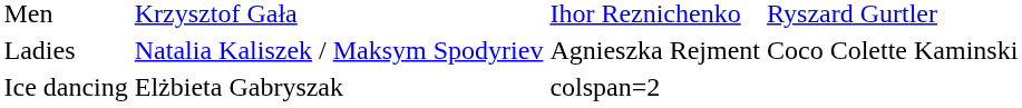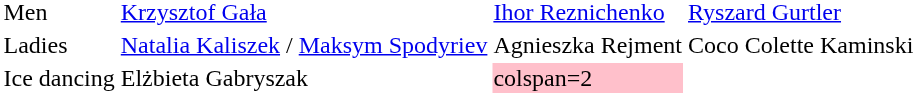Ice dancing | column 3: no background -> pink background
